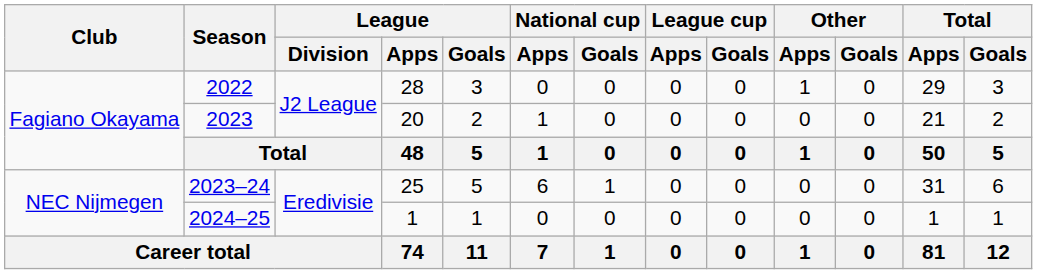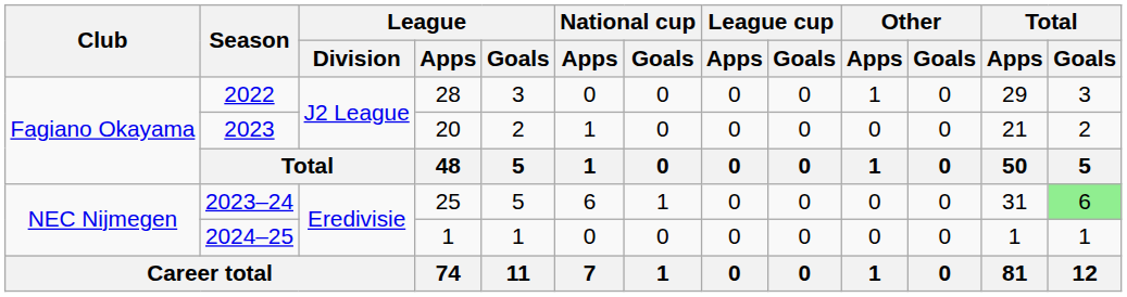2023–24 | Total / Goals: no background -> lightgreen background
